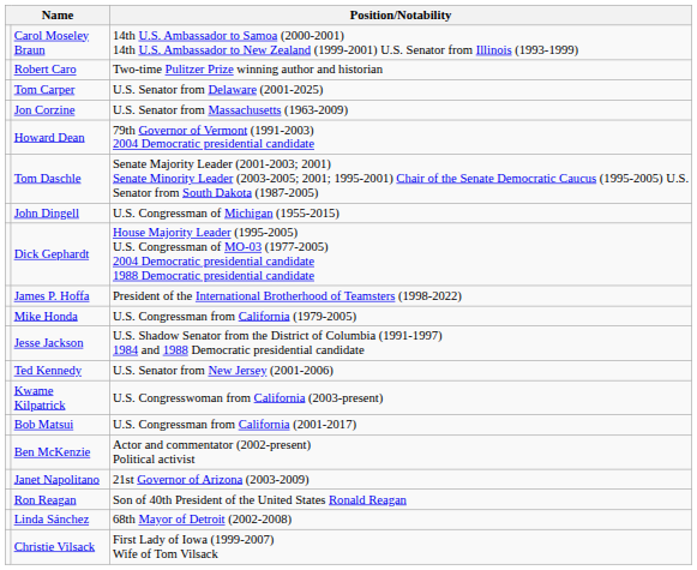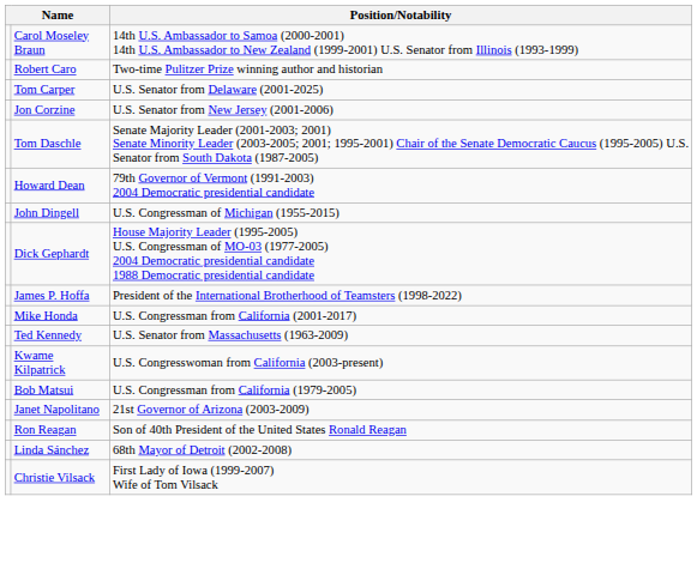Jon Corzine | Position/Notability: U.S. Senator from Massachusetts (1963-2009) -> U.S. Senator from New Jersey (2001-2006)
rows swapped: Tom Daschle <-> Howard Dean
Mike Honda | Position/Notability: U.S. Congressman from California (1979-2005) -> U.S. Congressman from California (2001-2017)
- row: Jesse Jackson | U.S. Shadow Senator from the District of Columbia (1991-1997) 1984 and 1988 Democratic presidential candidate
Ted Kennedy | Position/Notability: U.S. Senator from New Jersey (2001-2006) -> U.S. Senator from Massachusetts (1963-2009)
Bob Matsui | Position/Notability: U.S. Congressman from California (2001-2017) -> U.S. Congressman from California (1979-2005)
- row: Ben McKenzie | Actor and commentator (2002-present) Political activist
